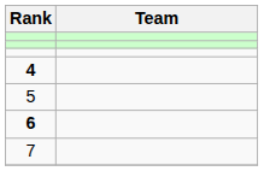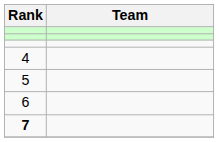row 5 | Rank: bold -> normal
row 7 | Rank: bold -> normal
row 8 | Rank: normal -> bold
